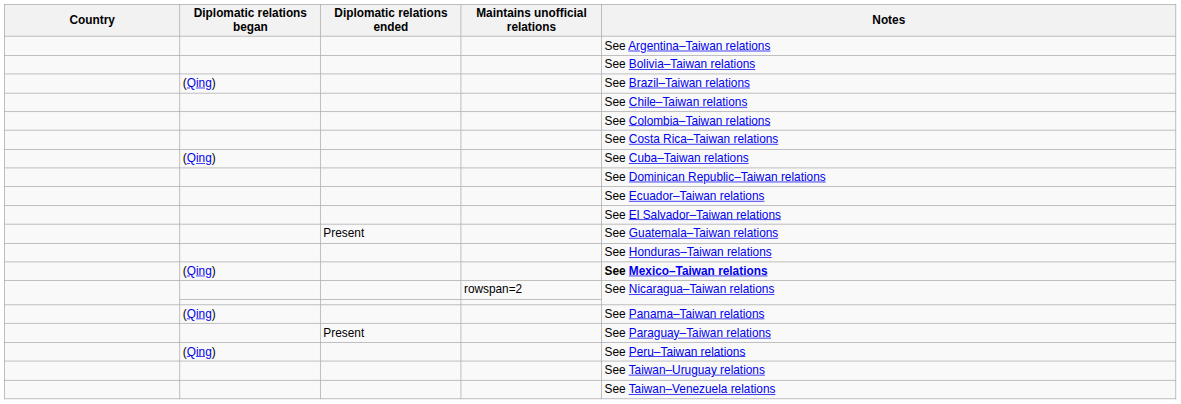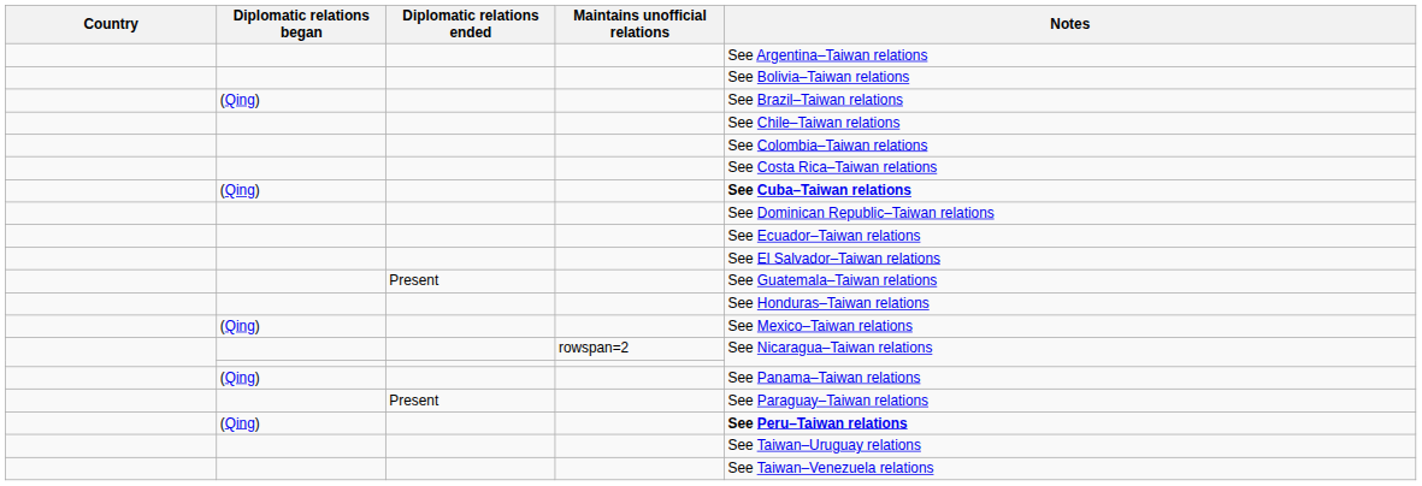row 8 | Notes: normal -> bold
row 14 | Notes: bold -> normal
row 19 | Notes: normal -> bold
